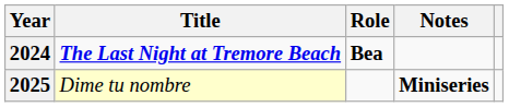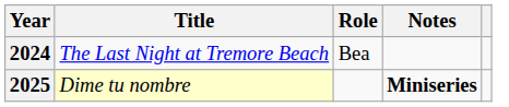2024 | Title: bold -> normal
2024 | Role: bold -> normal
